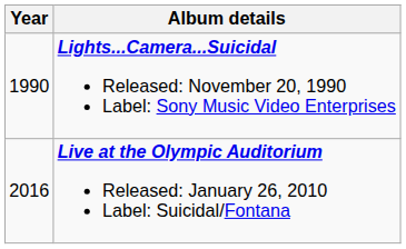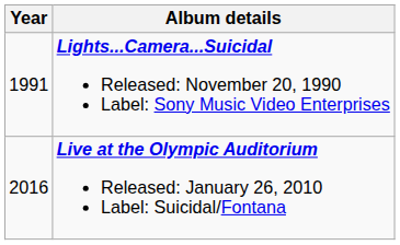row 2 | Year: 1990 -> 1991
